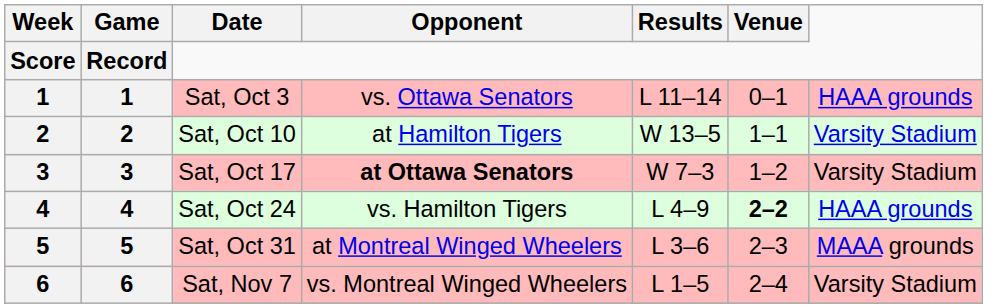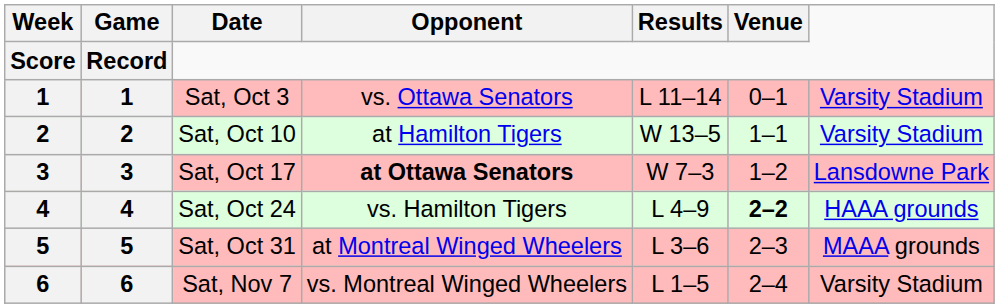Sat, Oct 3 | column 7: HAAA grounds -> Varsity Stadium
Sat, Oct 17 | column 7: Varsity Stadium -> Lansdowne Park
